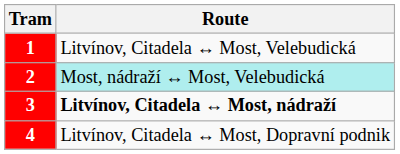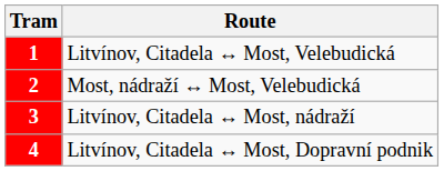Most, nádraží ↔ Most, Velebudická | Route: paleturquoise background -> no background
Litvínov, Citadela ↔ Most, nádraží | Route: bold -> normal
